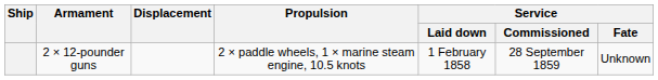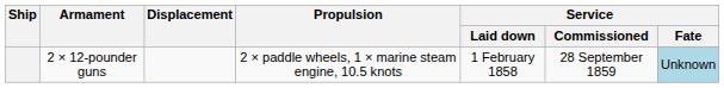2 × 12-pounder guns | Service / Fate: no background -> lightblue background
